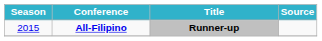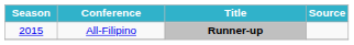row 2 | Conference: bold -> normal
